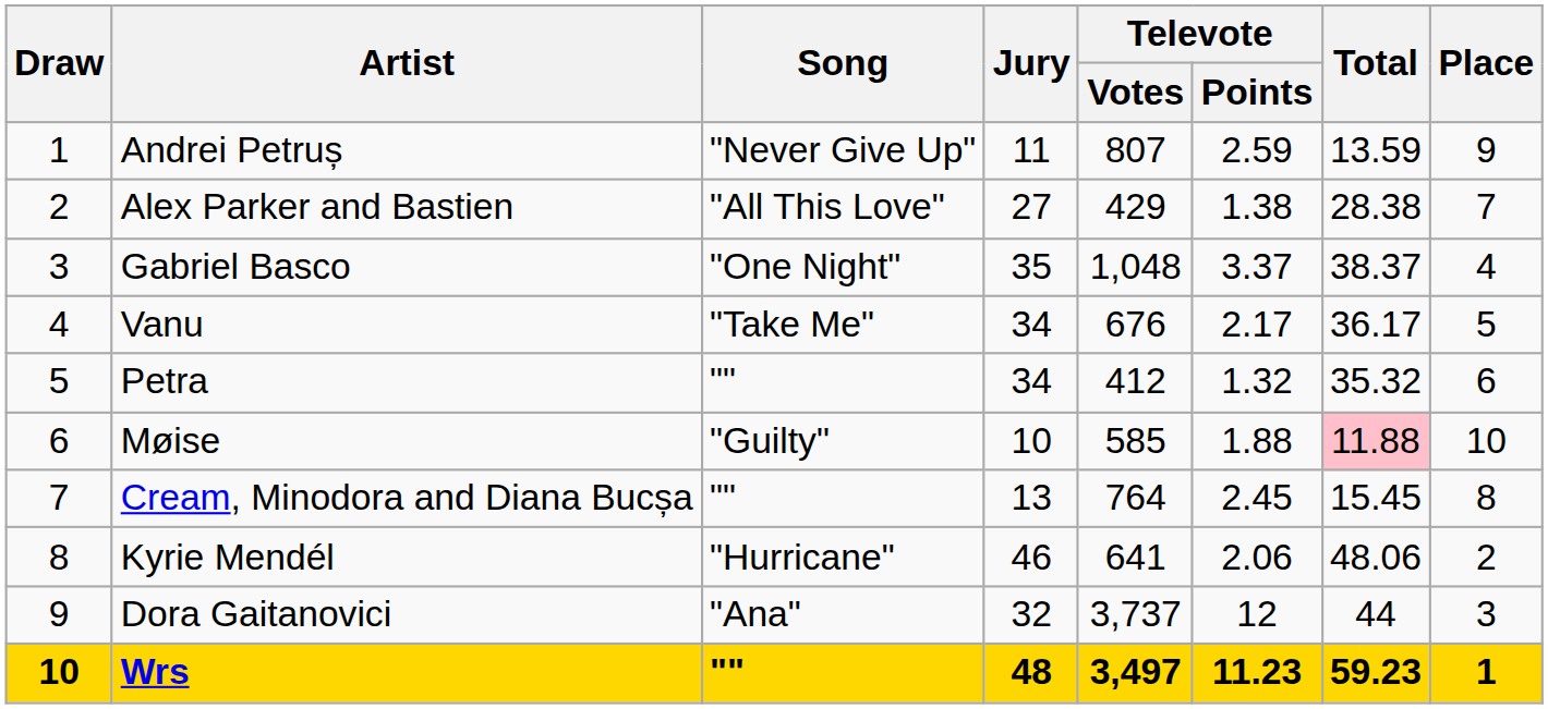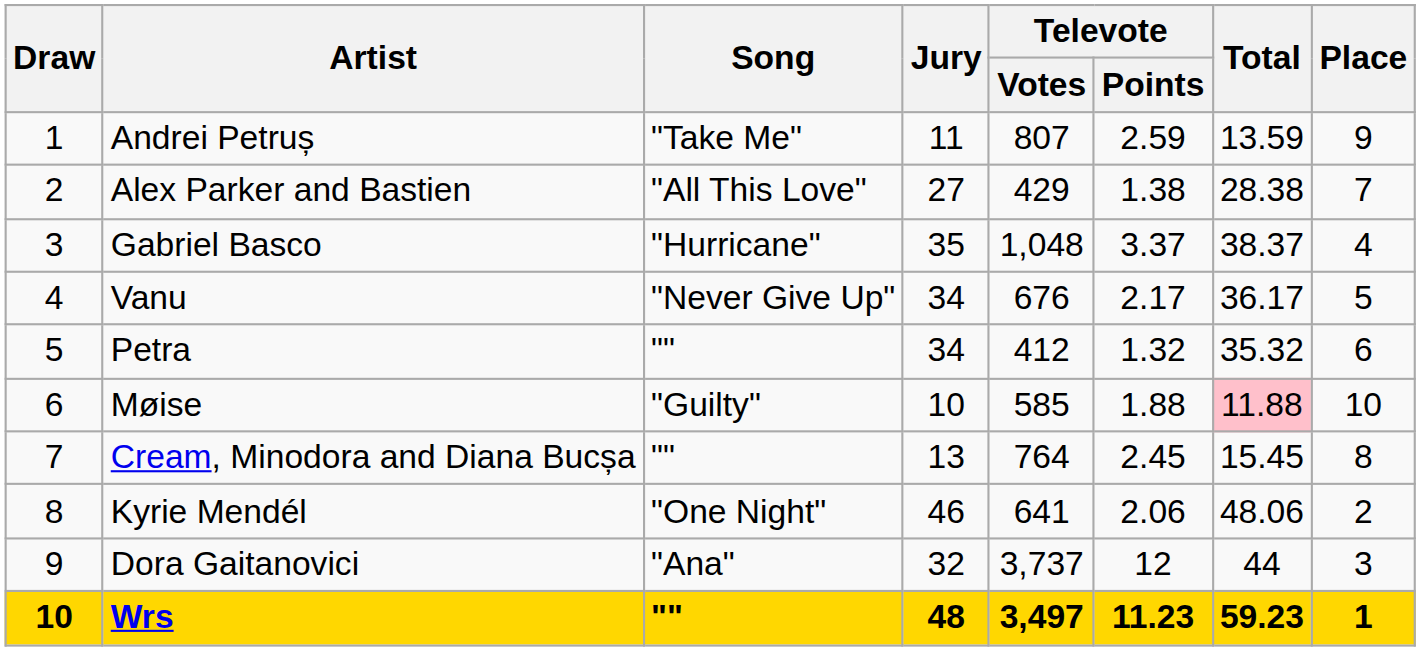Andrei Petruș | Song: "Never Give Up" -> "Take Me"
Gabriel Basco | Song: "One Night" -> "Hurricane"
Vanu | Song: "Take Me" -> "Never Give Up"
Kyrie Mendél | Song: "Hurricane" -> "One Night"
